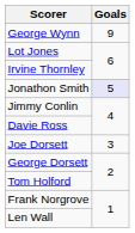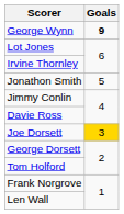George Wynn | Goals: normal -> bold
Jonathon Smith | Goals: lavender background -> no background
Joe Dorsett | Goals: no background -> gold background
